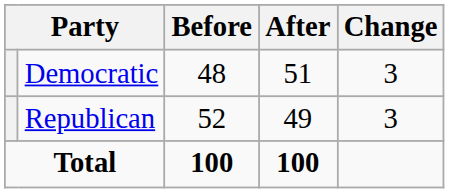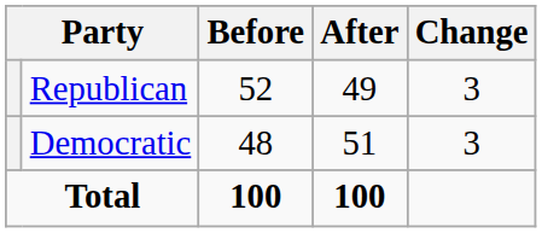rows swapped: Democratic <-> Republican
